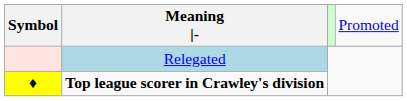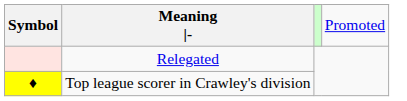Relegated | column 2: lightblue background -> no background
Top league scorer in Crawley's division | column 2: bold -> normal
